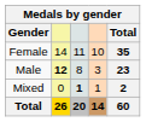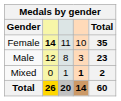Female | column 2: normal -> bold
Male | column 2: bold -> normal
Mixed | column 3: bold -> normal
Mixed | column 4: normal -> bold
